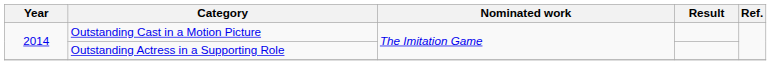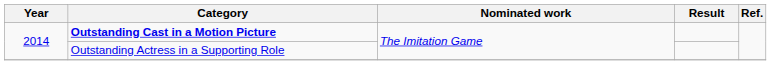Outstanding Cast in a Motion Picture | Category: normal -> bold
